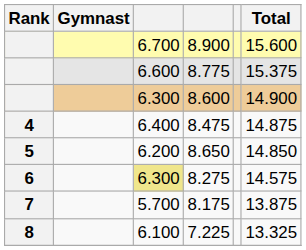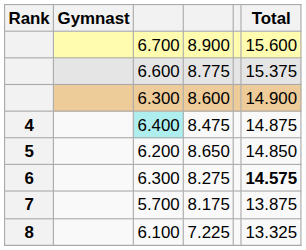8.475 | column 3: no background -> paleturquoise background
8.275 | column 3: khaki background -> no background
8.275 | Total: normal -> bold
